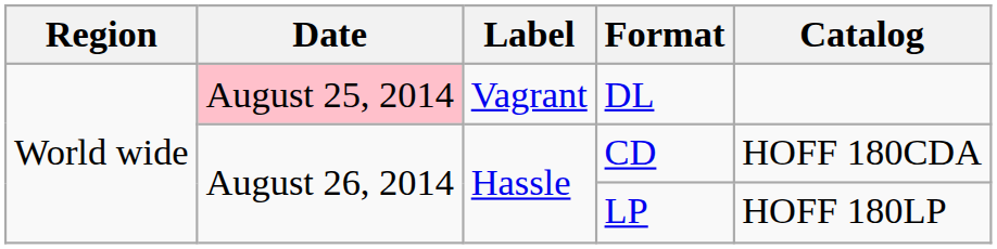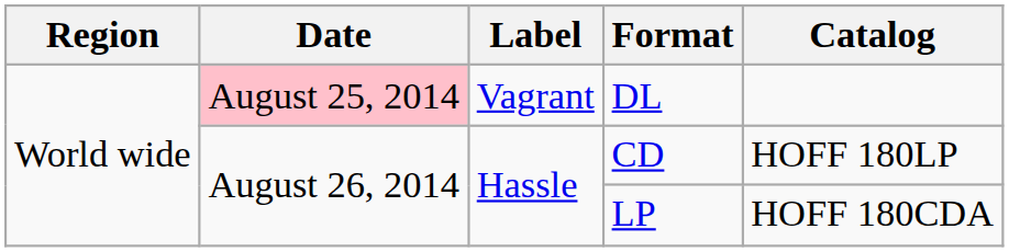CD | Catalog: HOFF 180CDA -> HOFF 180LP
LP | Catalog: HOFF 180LP -> HOFF 180CDA
